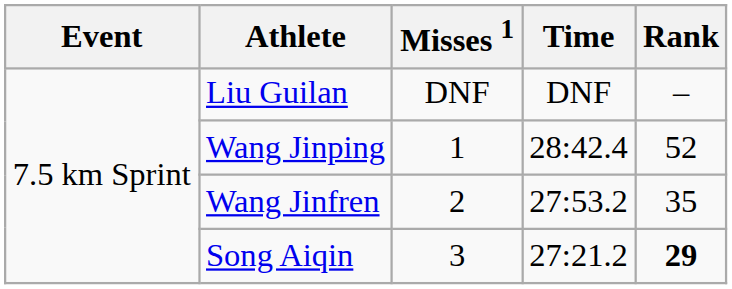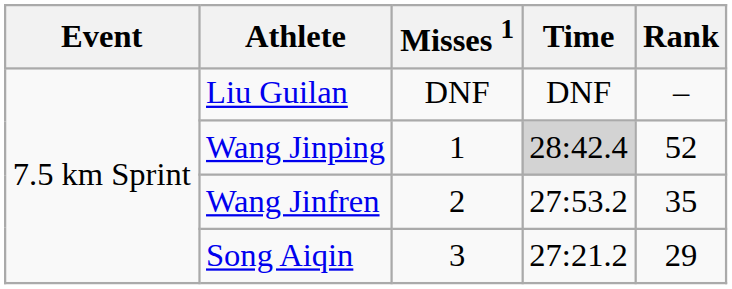Wang Jinping | Time: no background -> lightgrey background
Song Aiqin | Rank: bold -> normal
